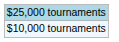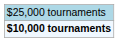row 2 | column 1: normal -> bold
